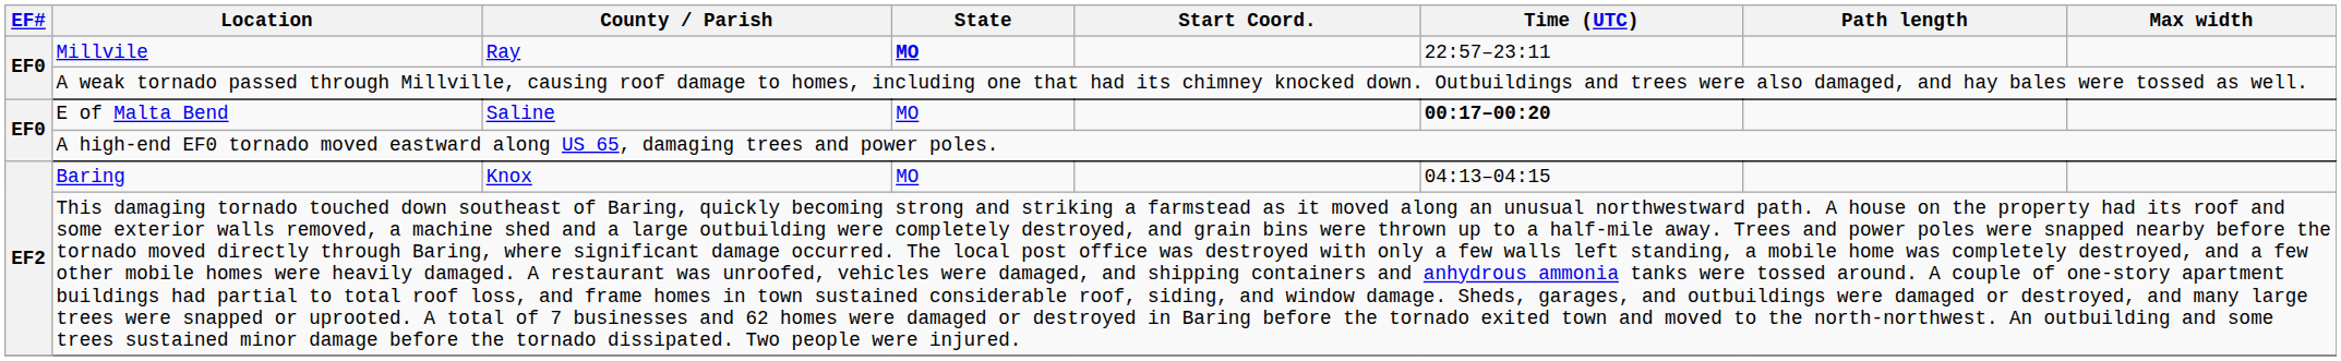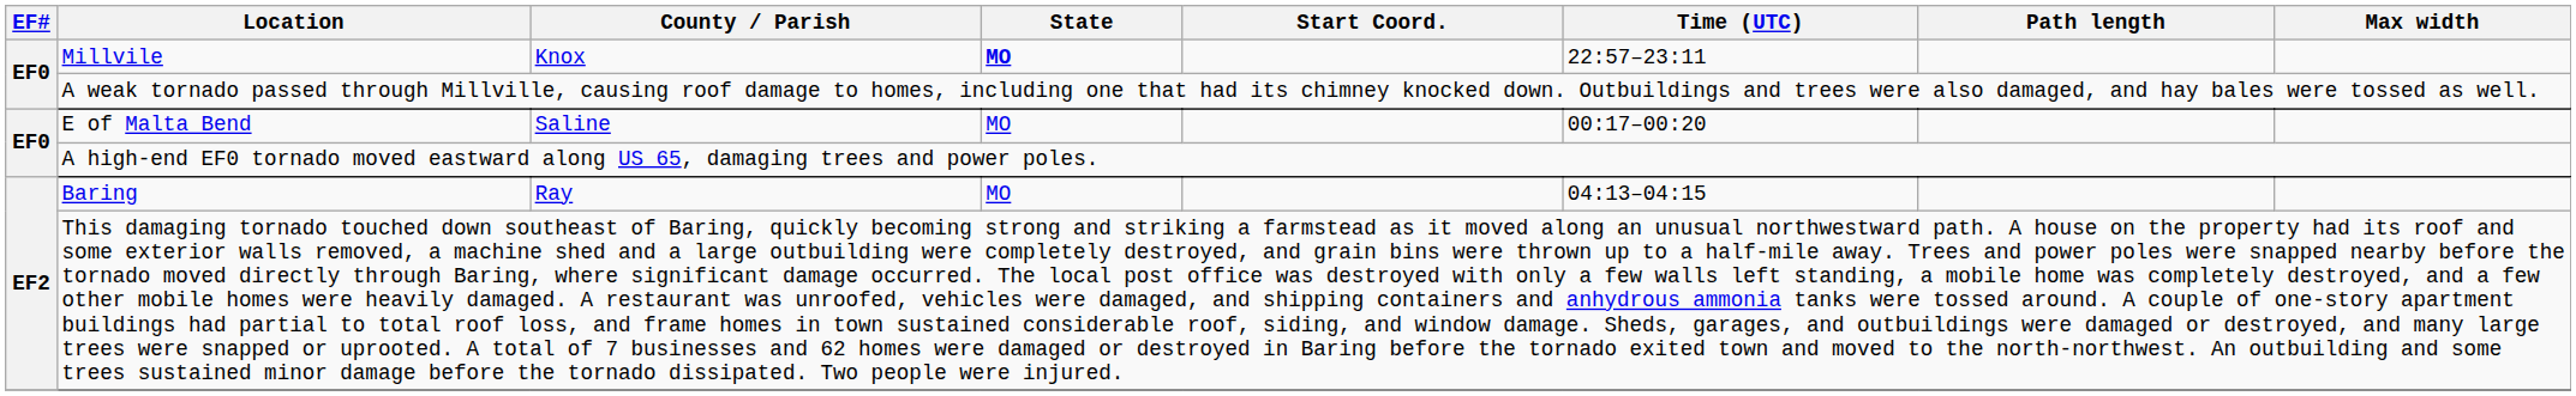Millvile | County / Parish: Ray -> Knox
E of Malta Bend | Time (UTC): bold -> normal
Baring | County / Parish: Knox -> Ray
